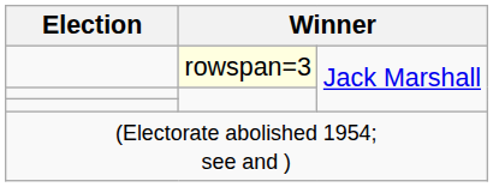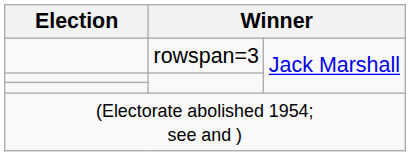rowspan=3 | column 2: lightyellow background -> no background
